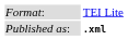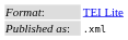Published as: | column 2: bold -> normal
